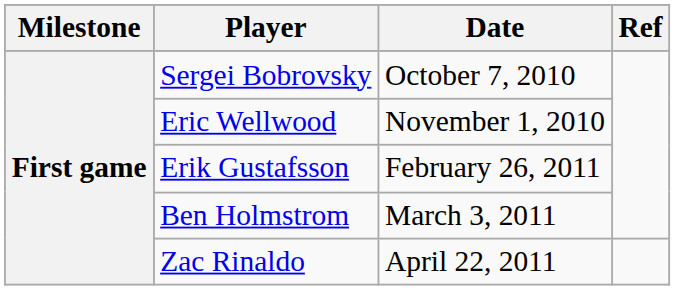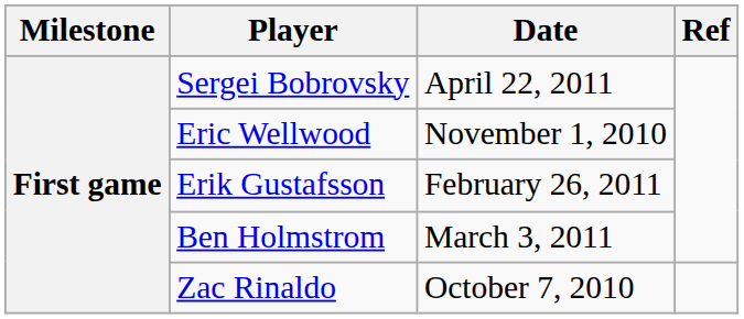Sergei Bobrovsky | Date: October 7, 2010 -> April 22, 2011
Zac Rinaldo | Date: April 22, 2011 -> October 7, 2010
